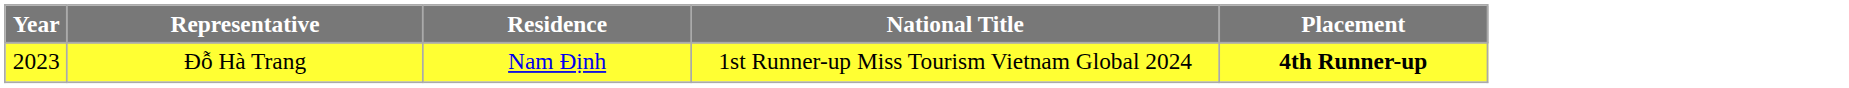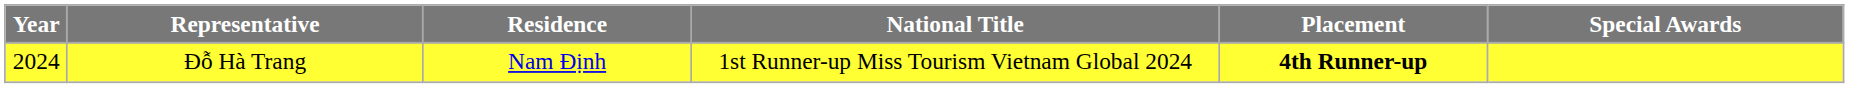+ column: Special Awards
Đỗ Hà Trang | Year: 2023 -> 2024
